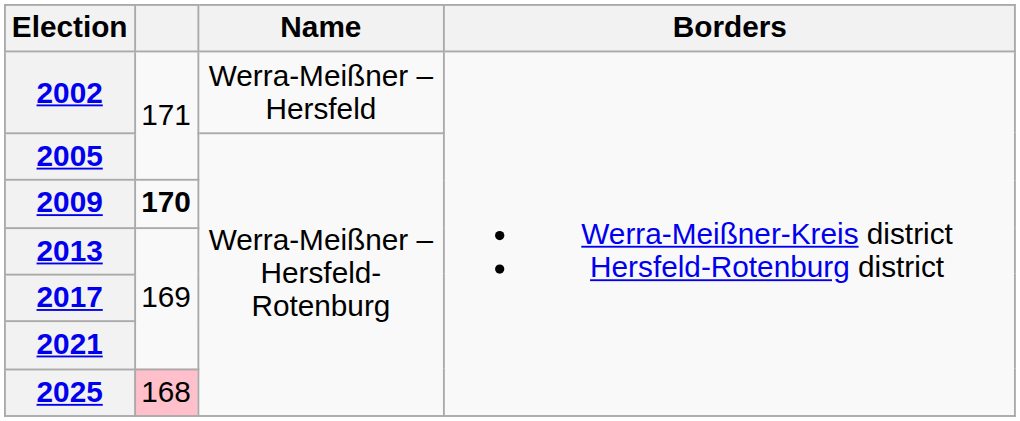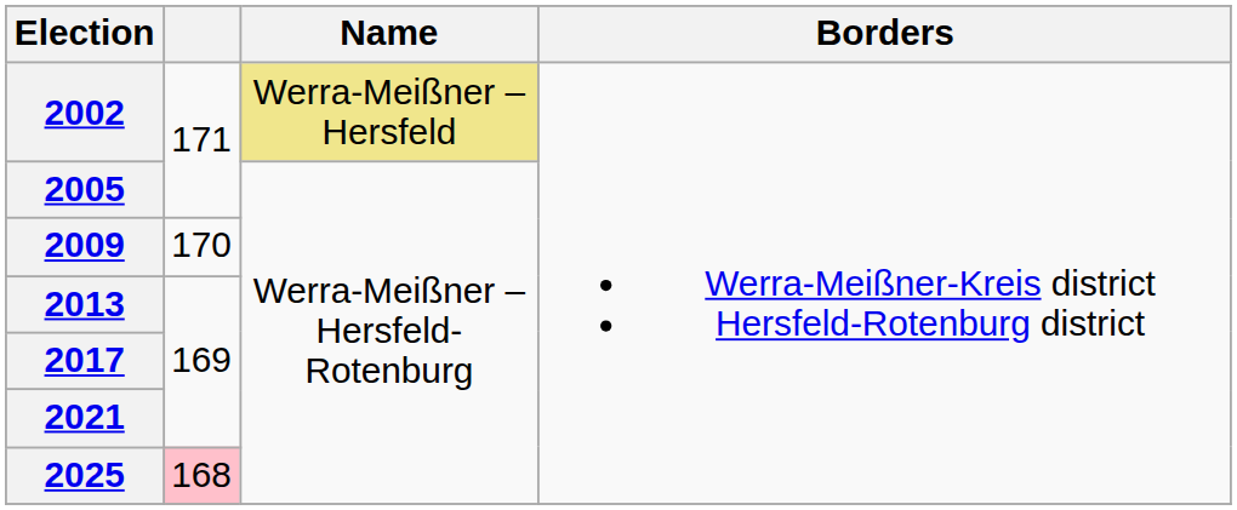2002 | Name: no background -> khaki background
2009 | column 2: bold -> normal
